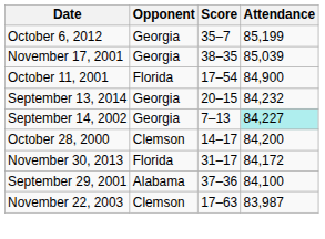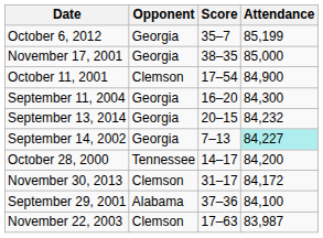November 17, 2001 | Attendance: 85,039 -> 85,000
October 11, 2001 | Opponent: Florida -> Clemson
+ row: September 11, 2004 | Georgia | 16–20 | 84,300
October 28, 2000 | Opponent: Clemson -> Tennessee
November 30, 2013 | Opponent: Florida -> Clemson
